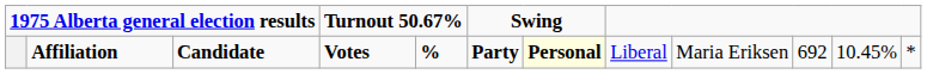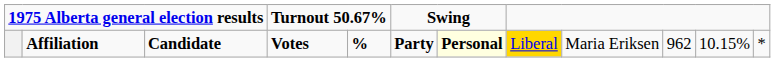Affiliation | column 8: no background -> gold background
Affiliation | column 10: 692 -> 962
Affiliation | column 11: 10.45% -> 10.15%
